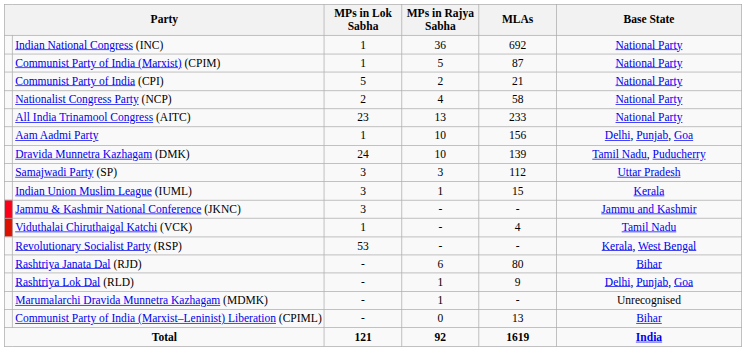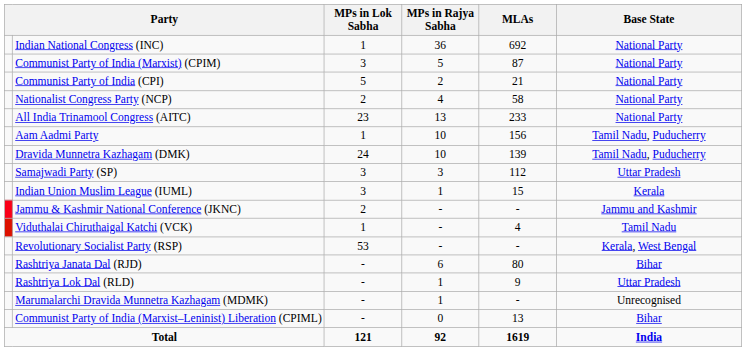Communist Party of India (Marxist) (CPIM) | MPs in Lok Sabha: 1 -> 3
Aam Aadmi Party | Base State: Delhi, Punjab, Goa -> Tamil Nadu, Puducherry
Jammu & Kashmir National Conference (JKNC) | MPs in Lok Sabha: 3 -> 2
Rashtriya Lok Dal (RLD) | Base State: Delhi, Punjab, Goa -> Uttar Pradesh
